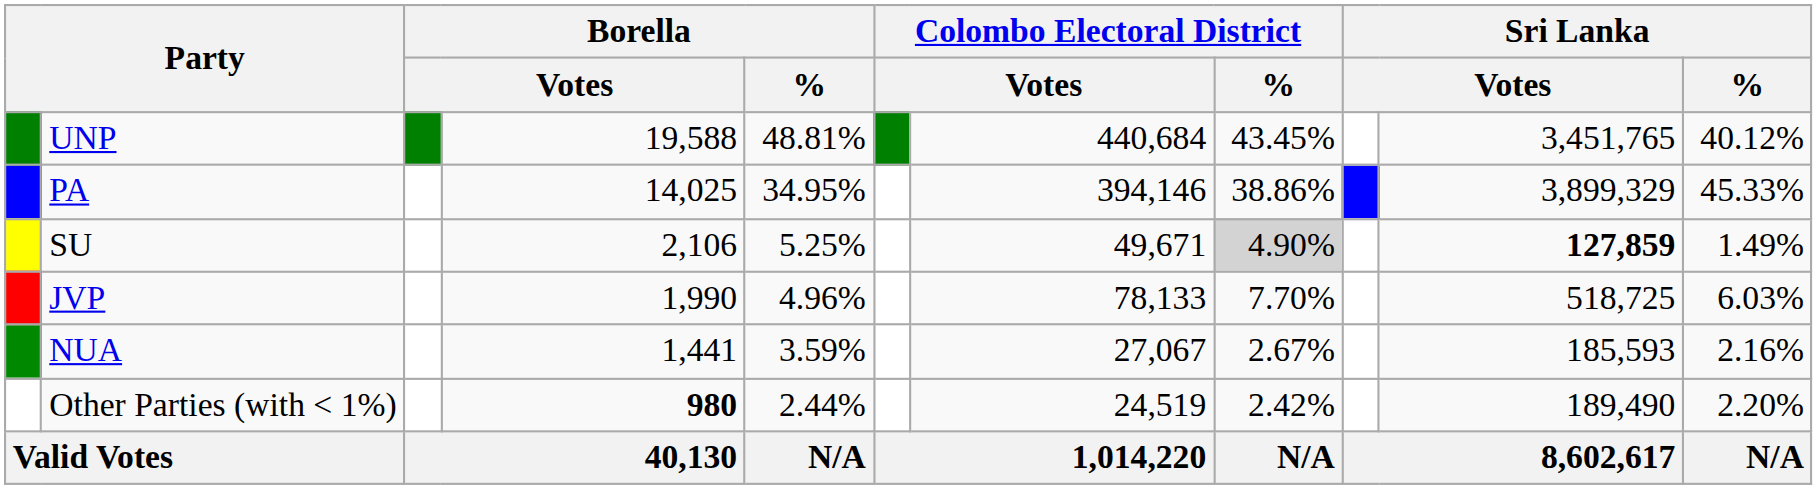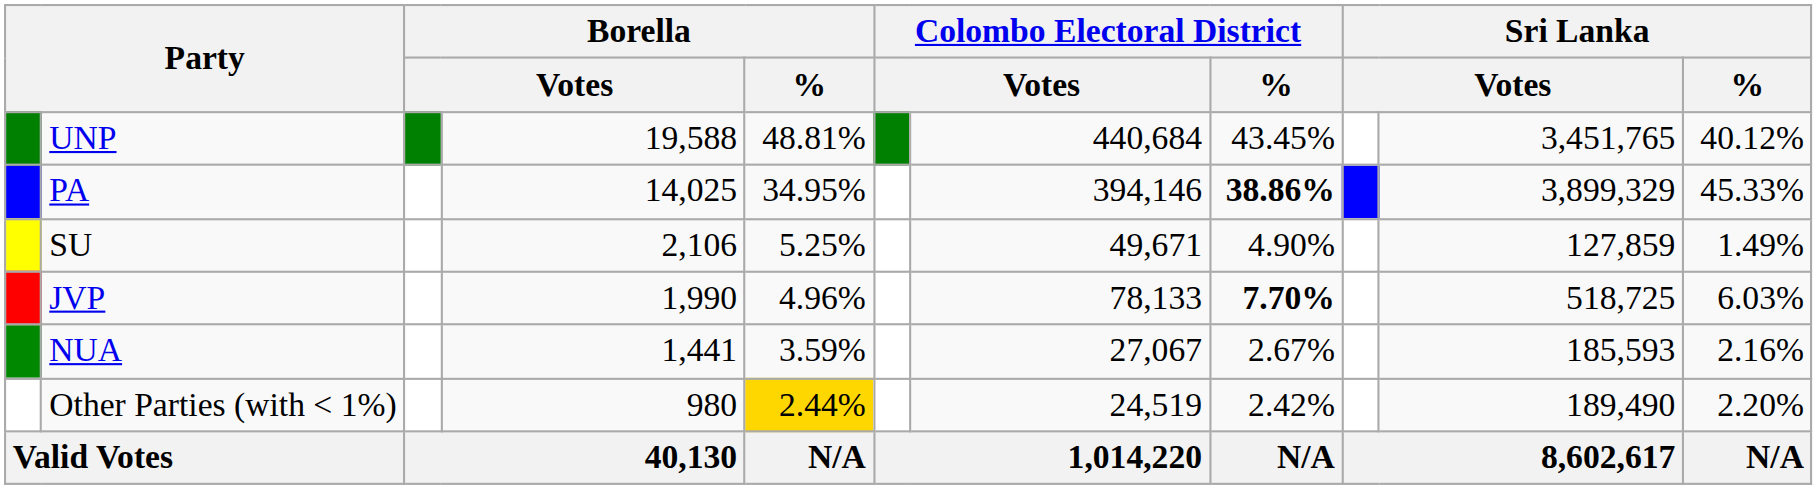PA | Colombo Electoral District / %: normal -> bold
SU | Colombo Electoral District / %: lightgrey background -> no background
SU | column 10: bold -> normal
JVP | Colombo Electoral District / %: normal -> bold
Other Parties (with < 1%) | column 4: bold -> normal
Other Parties (with < 1%) | Borella / %: no background -> gold background
